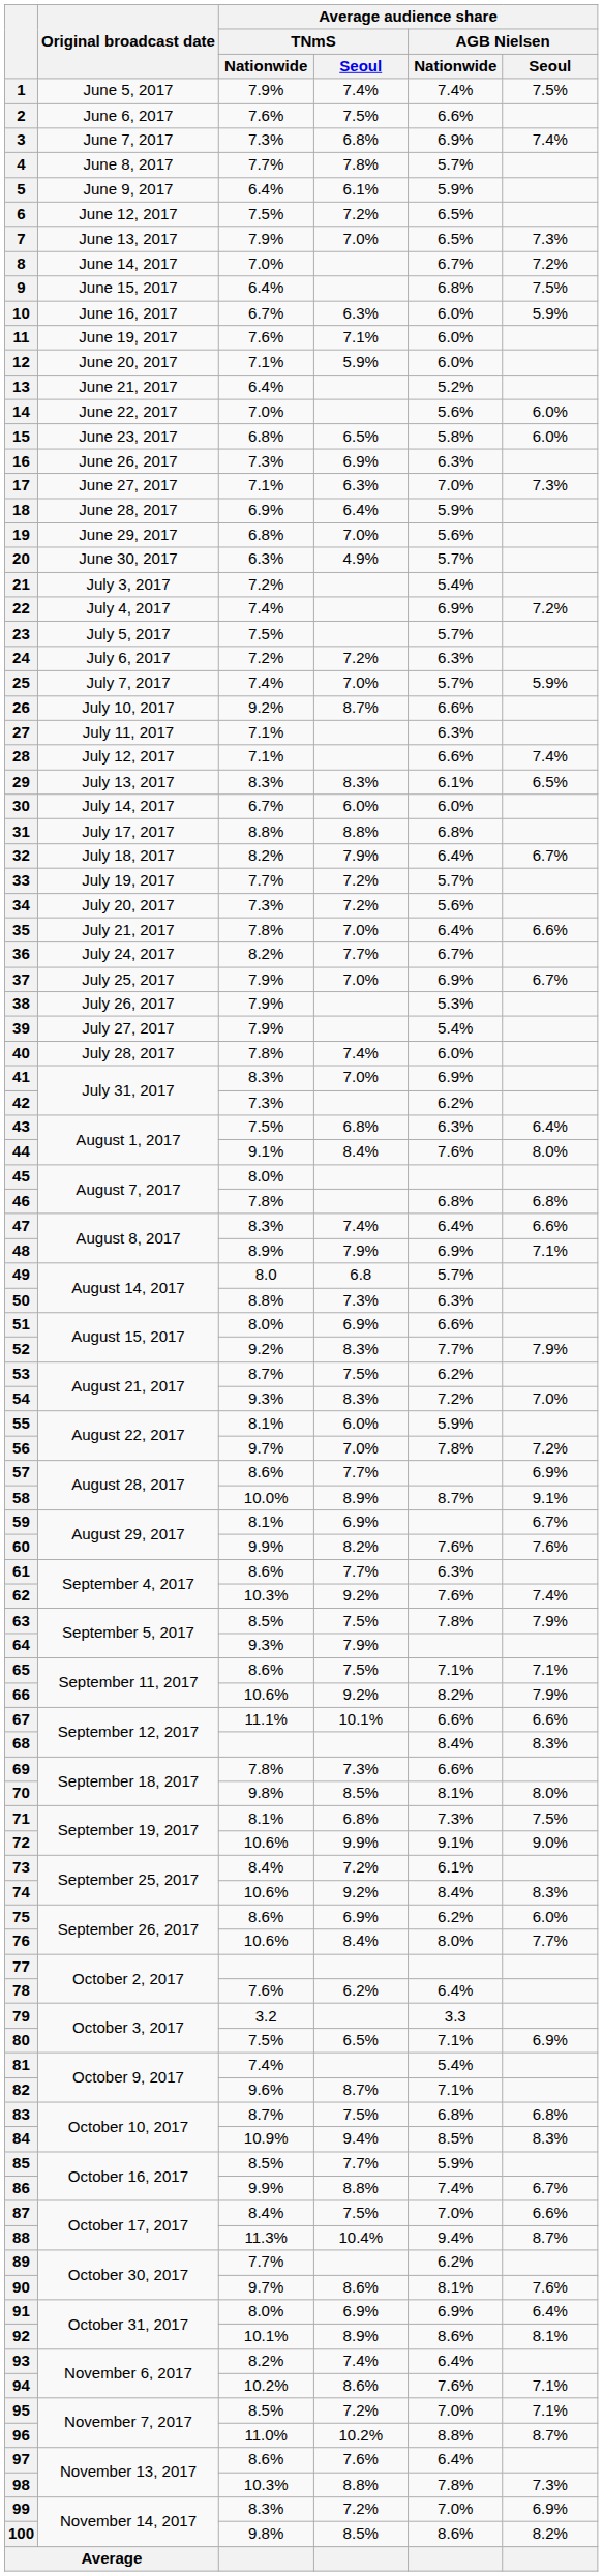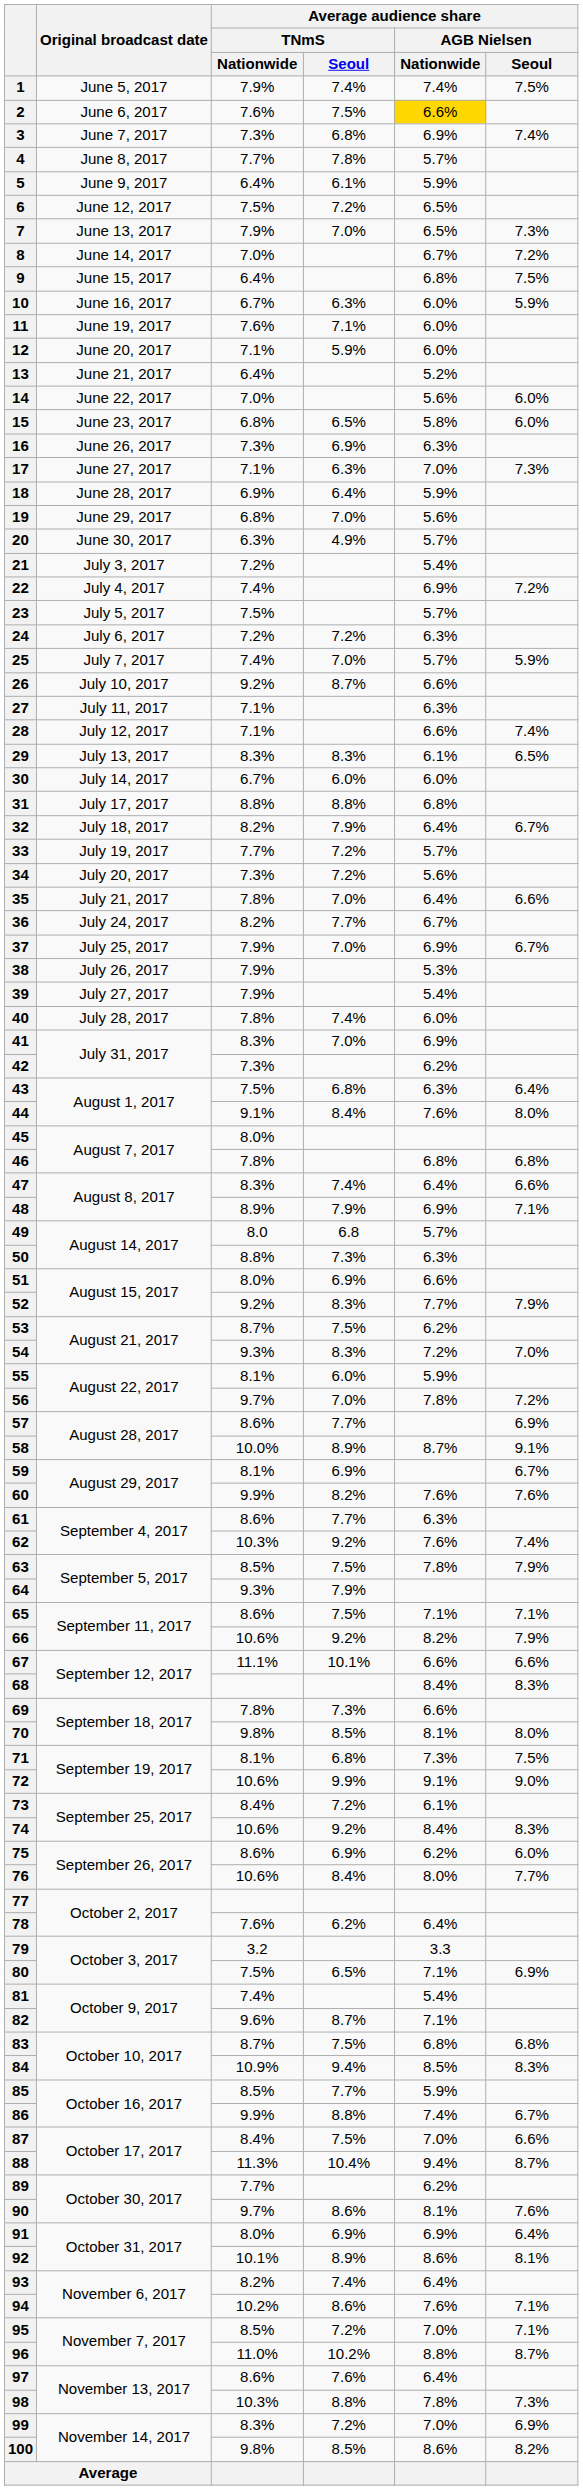2 | Average audience share / AGB Nielsen / Nationwide: no background -> gold background
